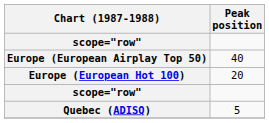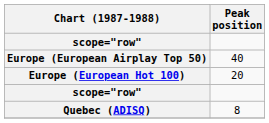Quebec (ADISQ) | Peak position: 5 -> 8
